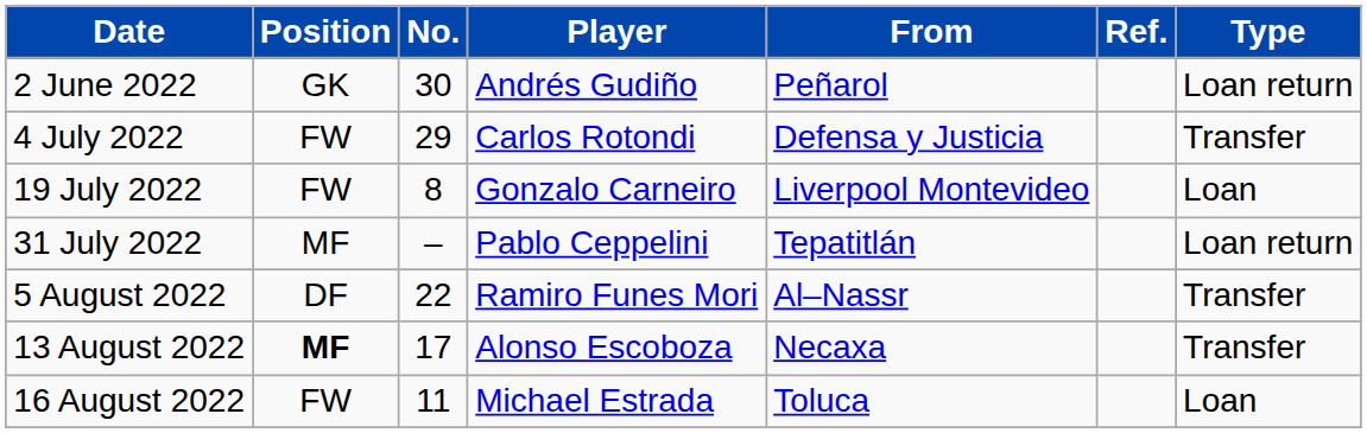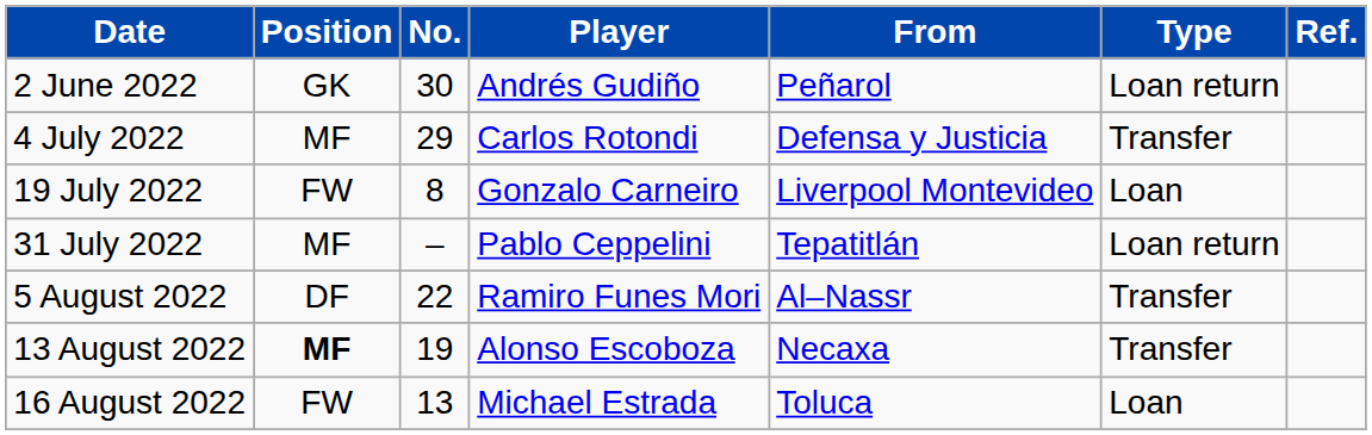columns swapped: Type <-> Ref.
4 July 2022 | Position: FW -> MF
13 August 2022 | No.: 17 -> 19
16 August 2022 | No.: 11 -> 13
